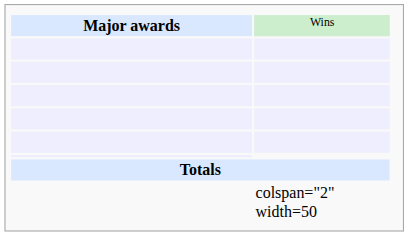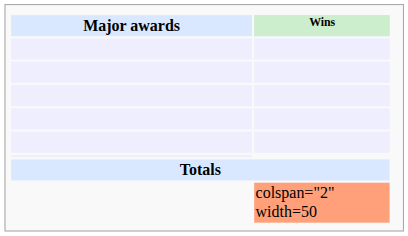Wins | column 2: normal -> bold
colspan="2" width=50 | column 2: no background -> lightsalmon background
